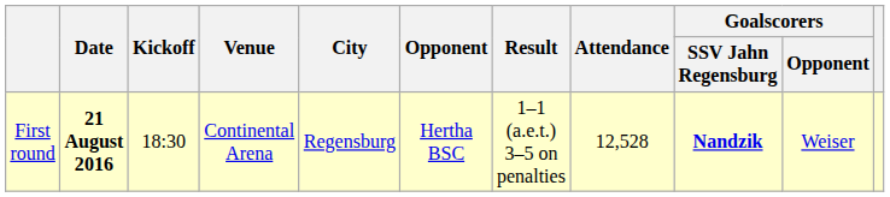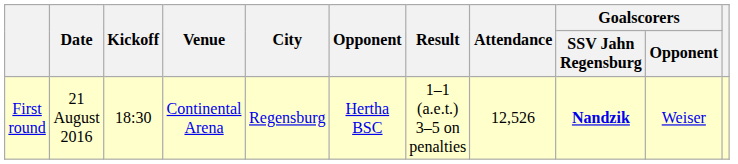First round | Date: bold -> normal
First round | Attendance: 12,528 -> 12,526
